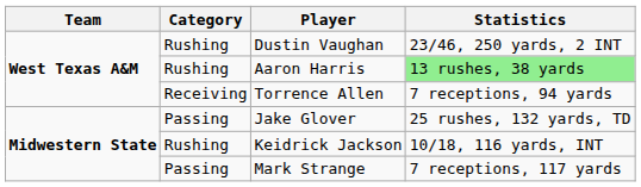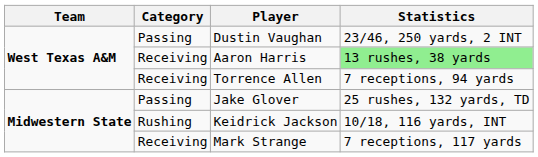Dustin Vaughan | Category: Rushing -> Passing
Aaron Harris | Category: Rushing -> Receiving
Mark Strange | Category: Passing -> Receiving
